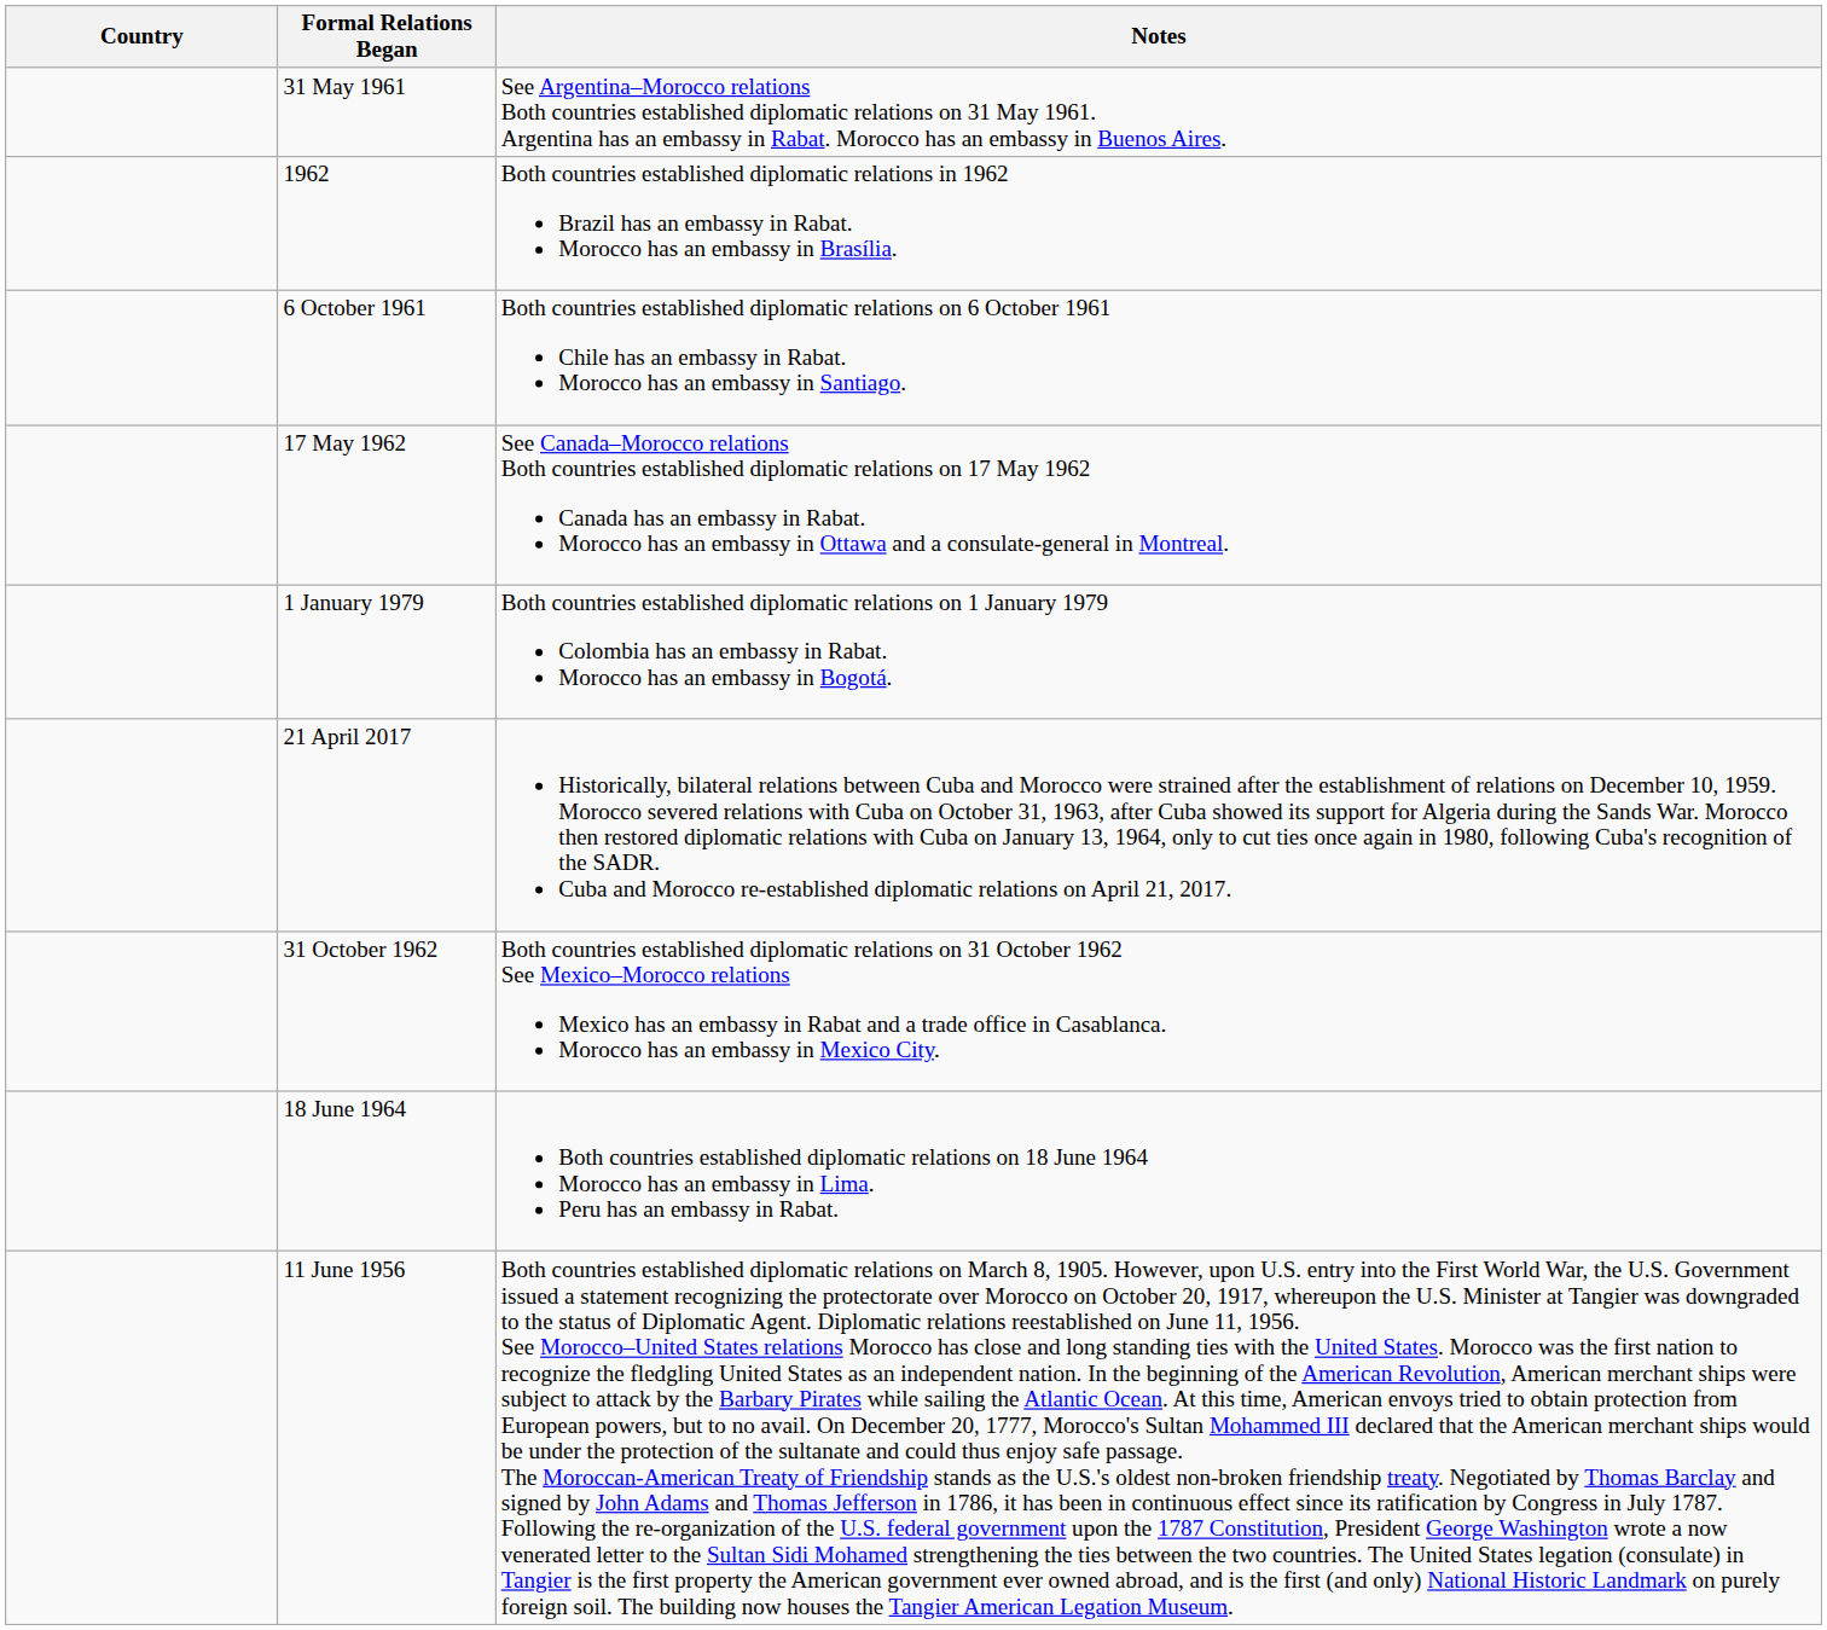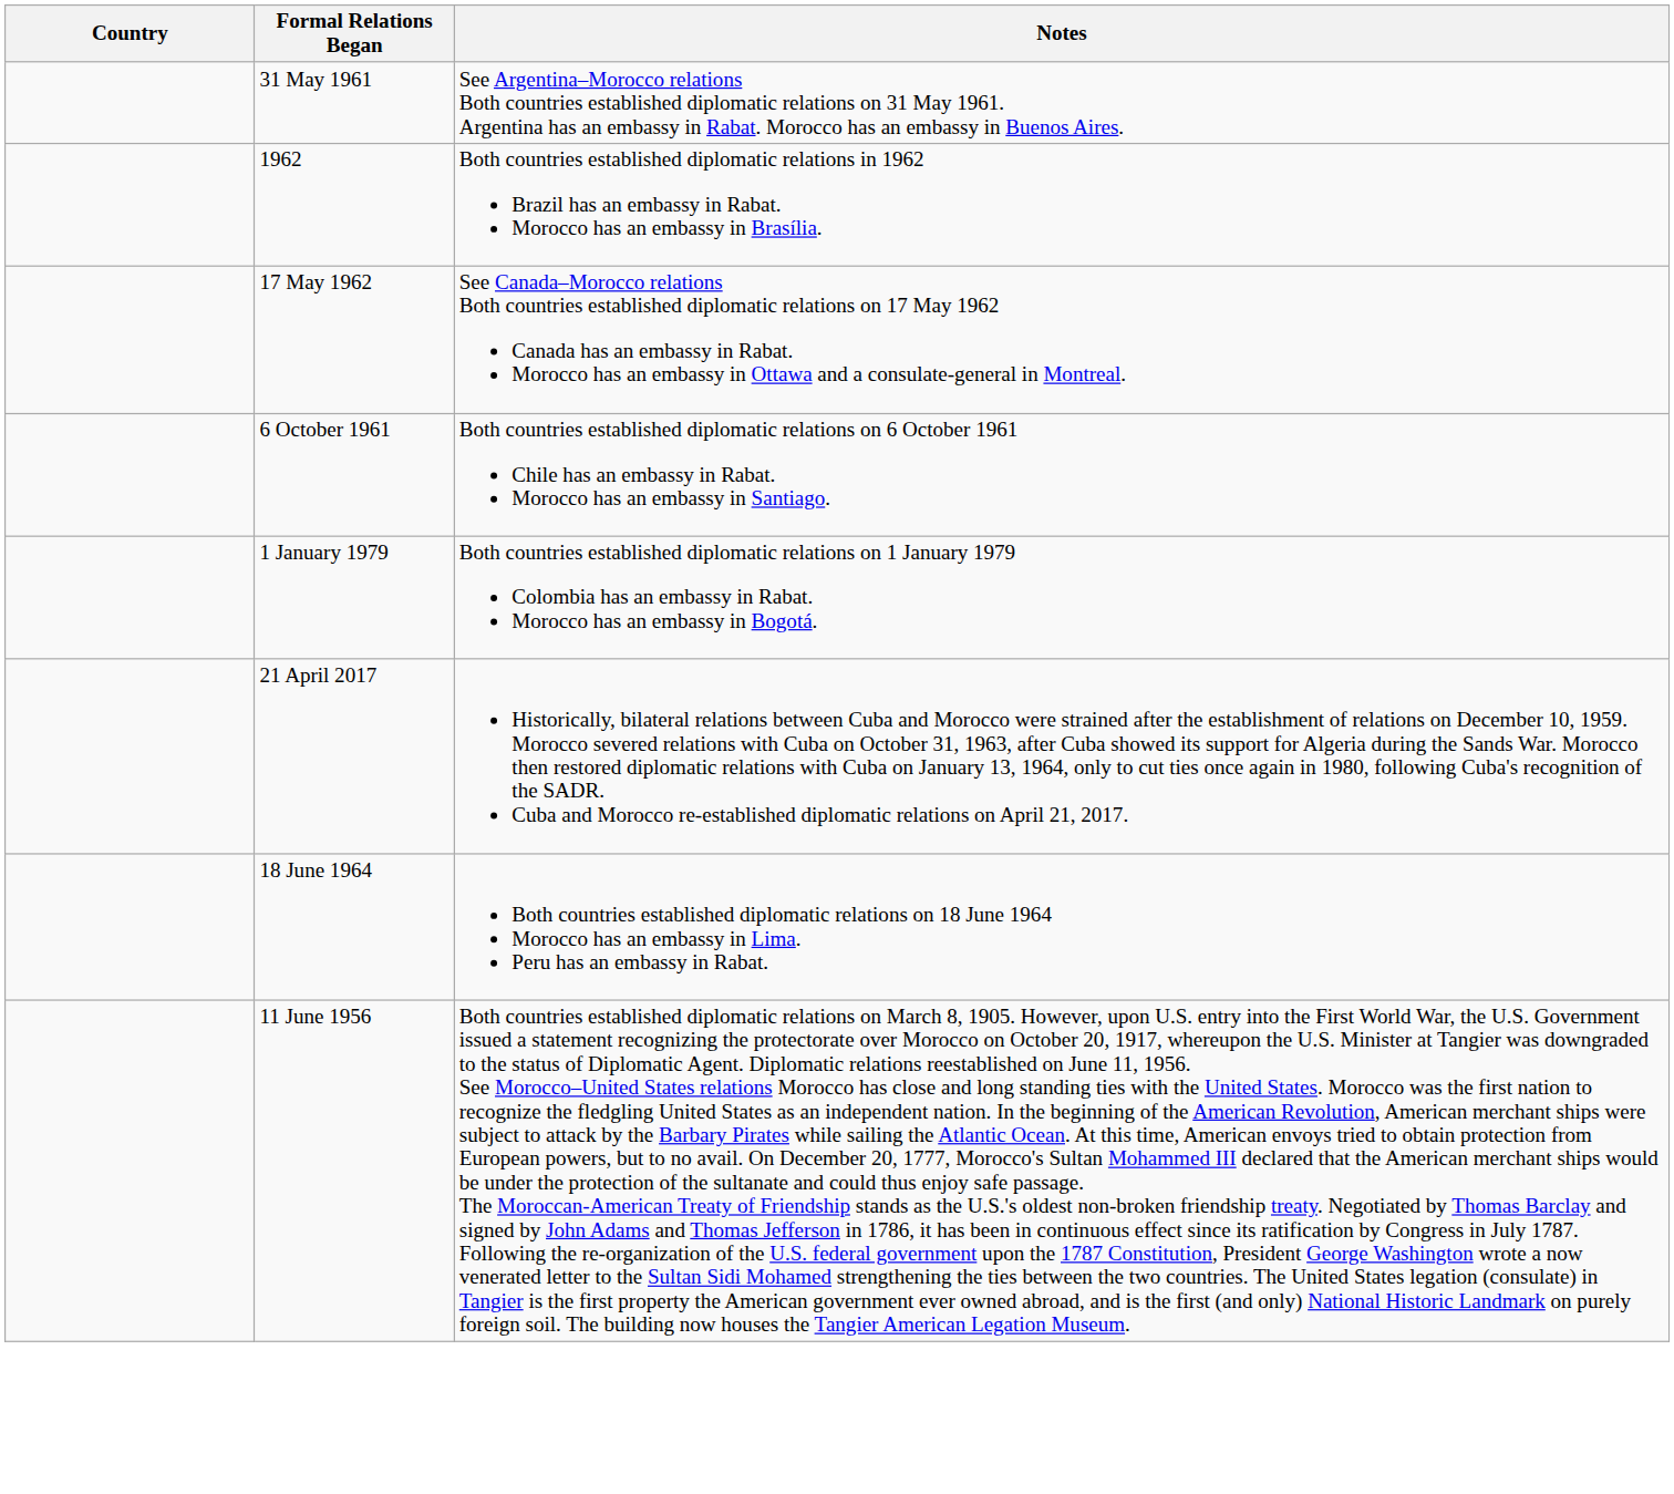rows swapped: 17 May 1962 <-> 6 October 1961
- row: 31 October 1962 | Both countries established diplomatic relations on 31 October 1962 See Mexico–Morocco relations Mexico has an embassy in Rabat and a trade office in Casablanca. Morocco has an embassy in Mexico City.
